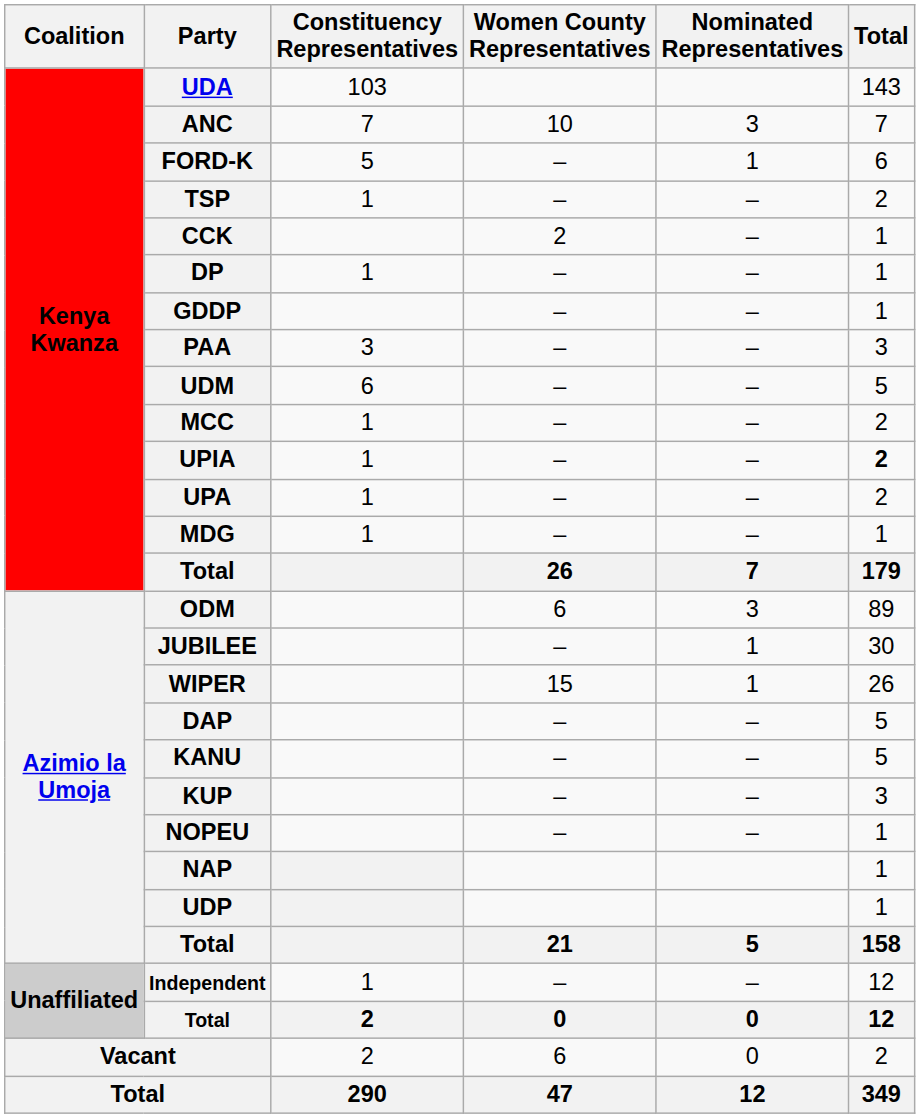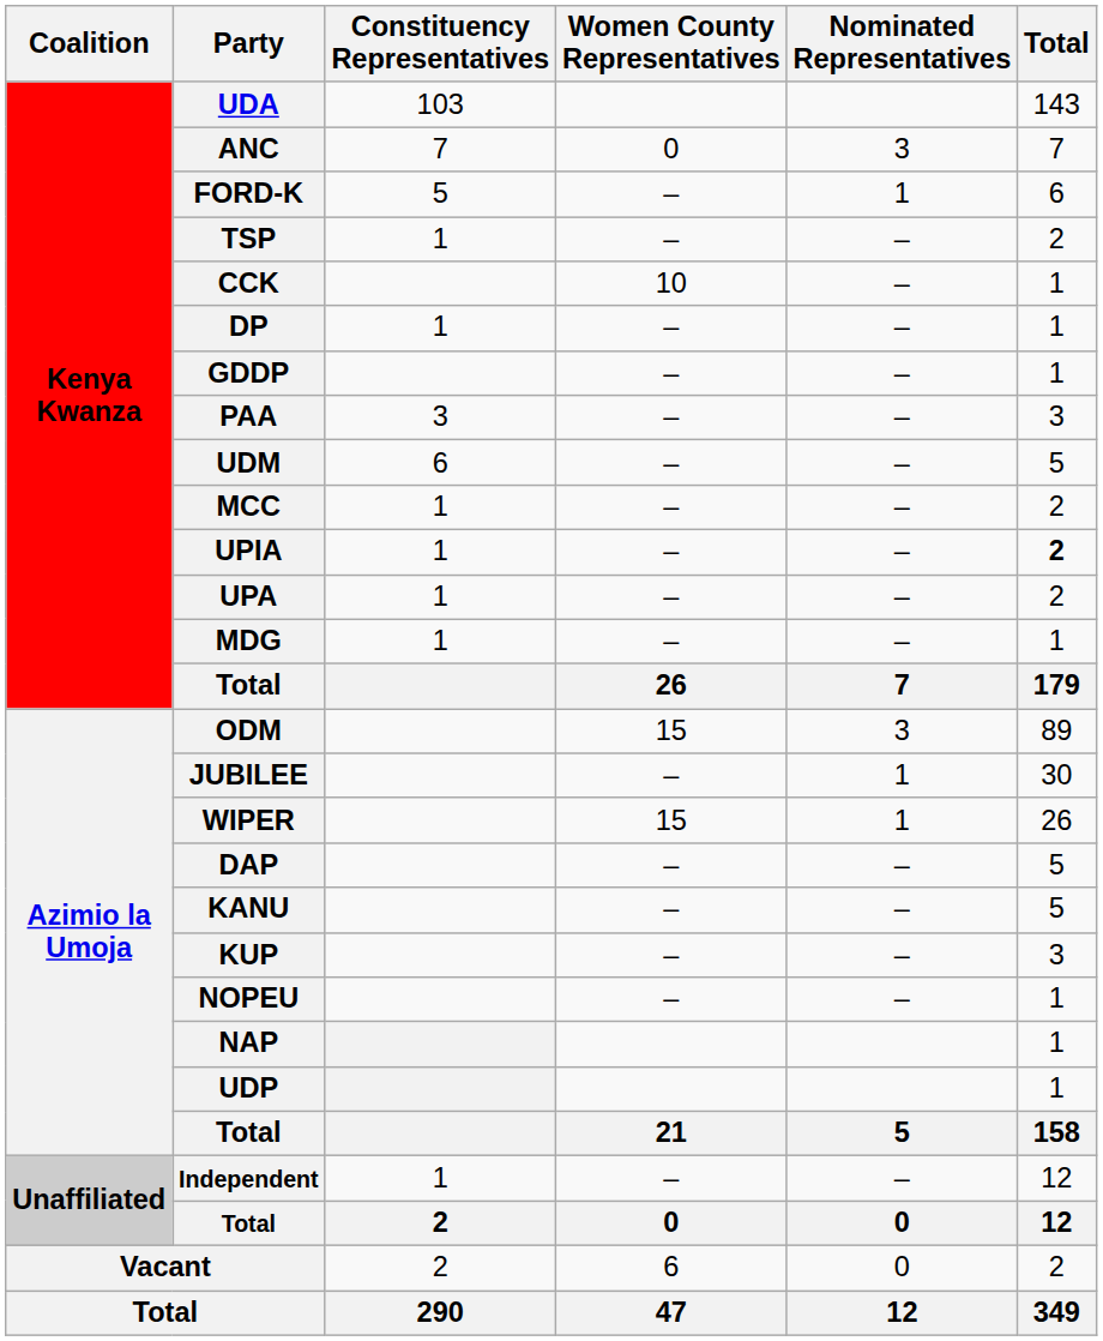ANC | Women County Representatives: 10 -> 0
CCK | Women County Representatives: 2 -> 10
ODM | Women County Representatives: 6 -> 15
